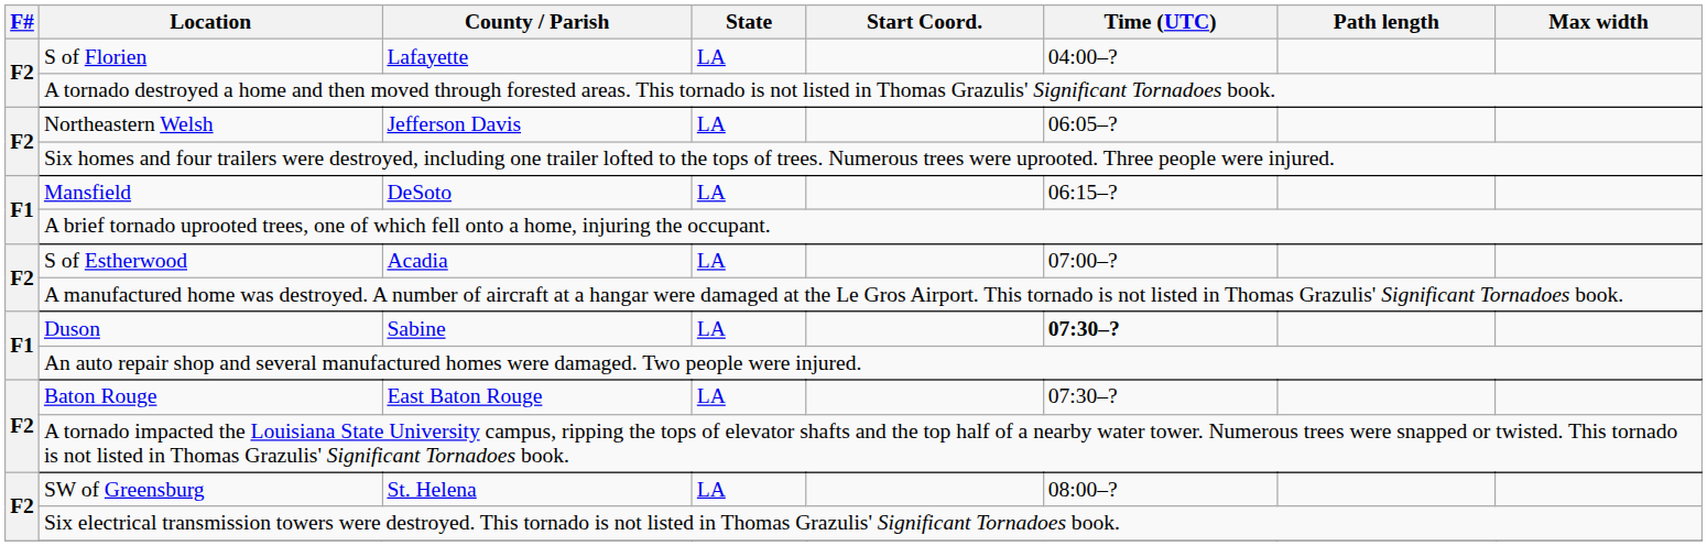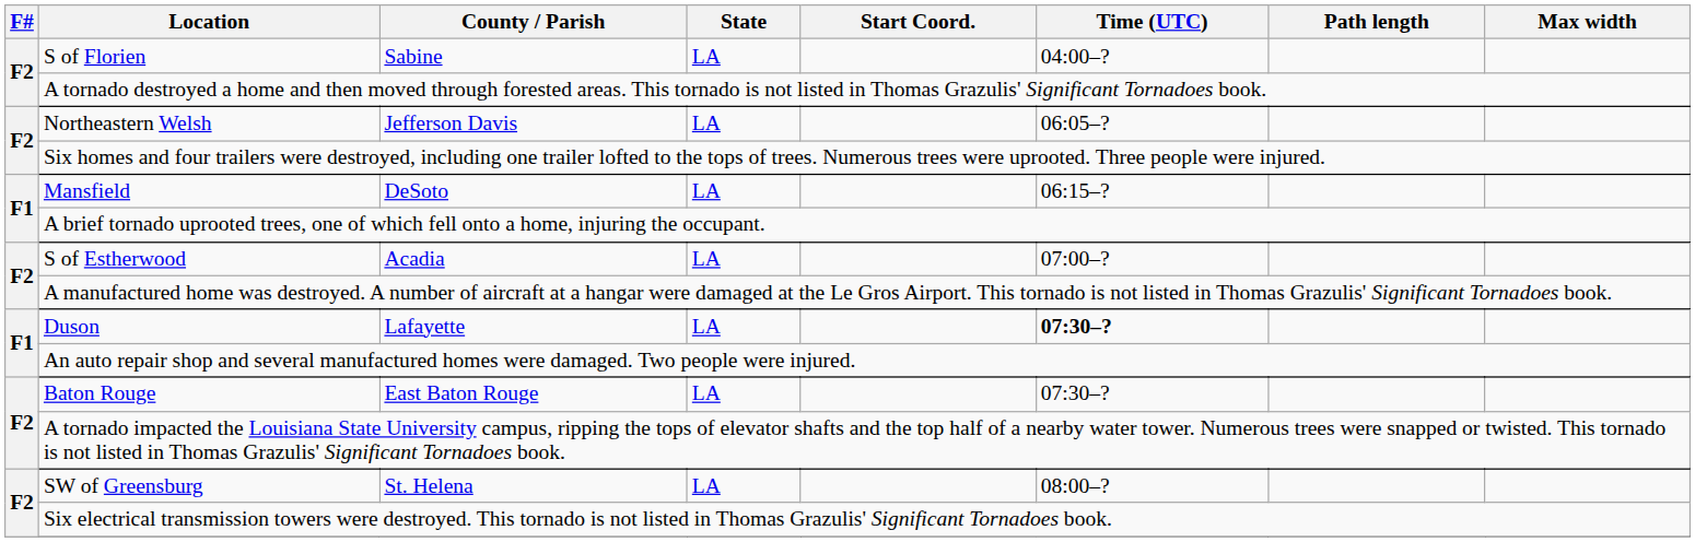S of Florien | County / Parish: Lafayette -> Sabine
Duson | County / Parish: Sabine -> Lafayette
